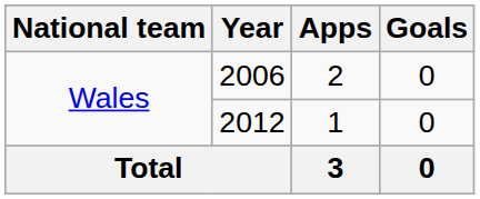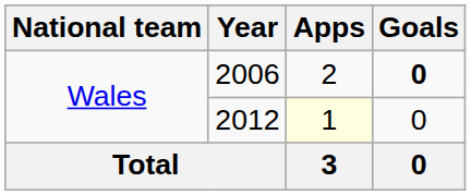2006 | Goals: normal -> bold
2012 | Apps: no background -> lightyellow background
